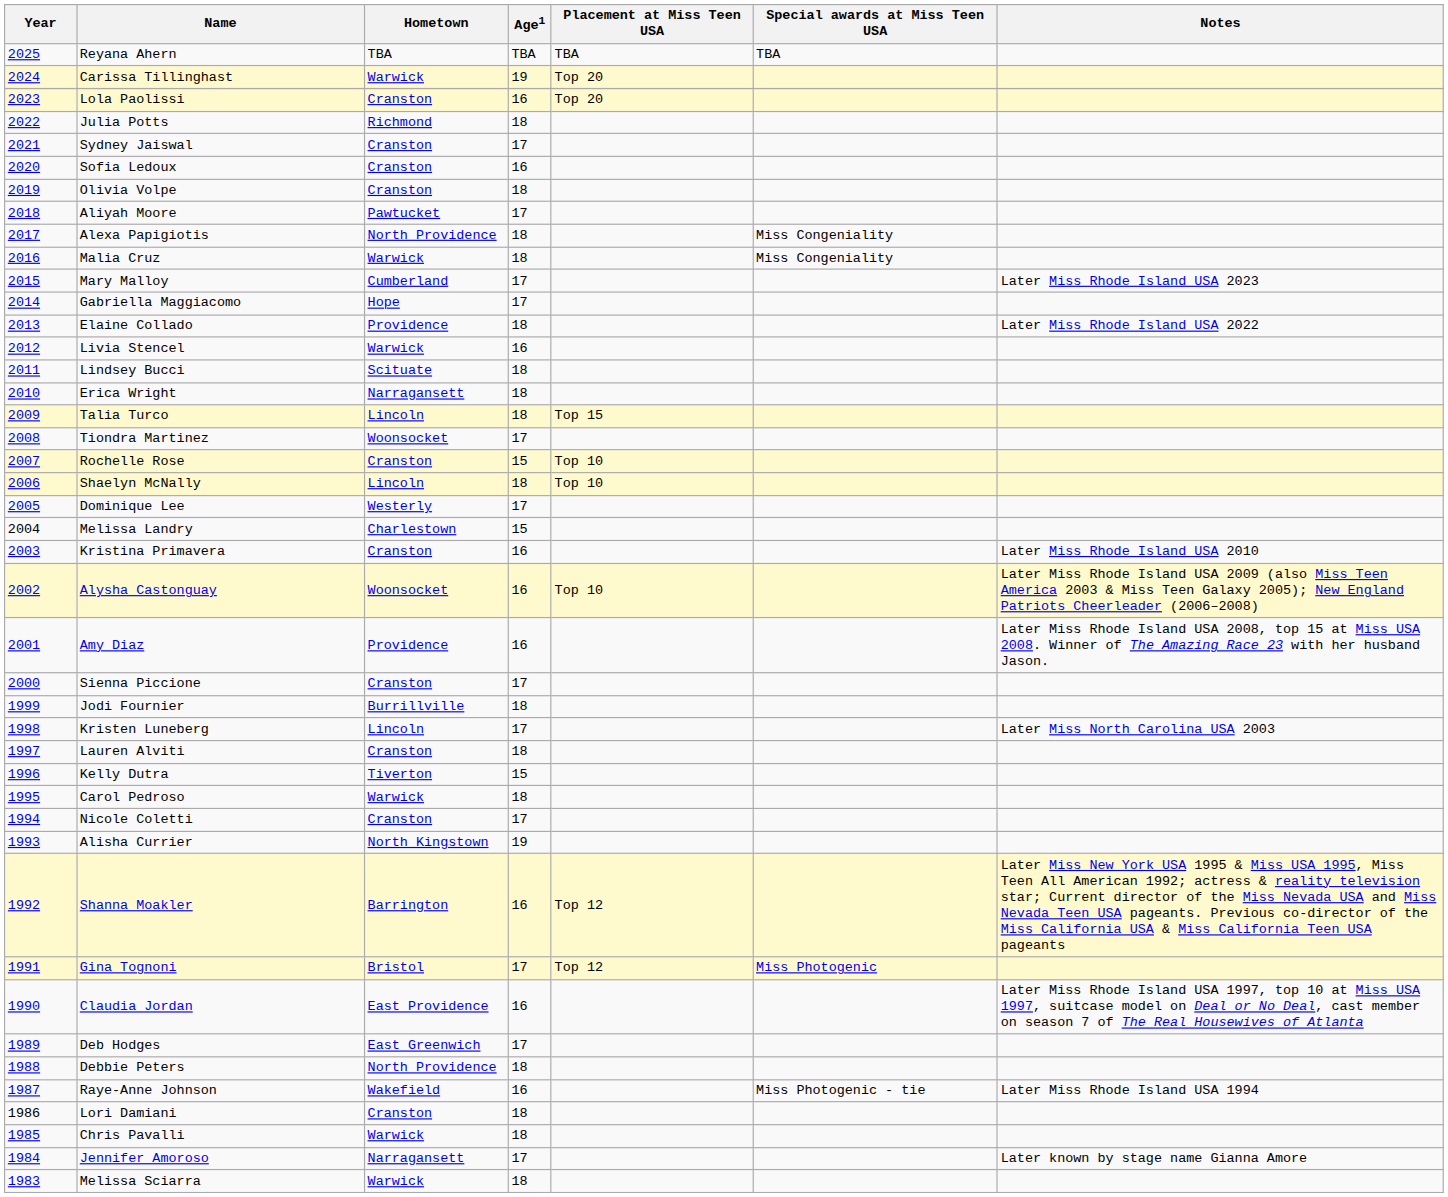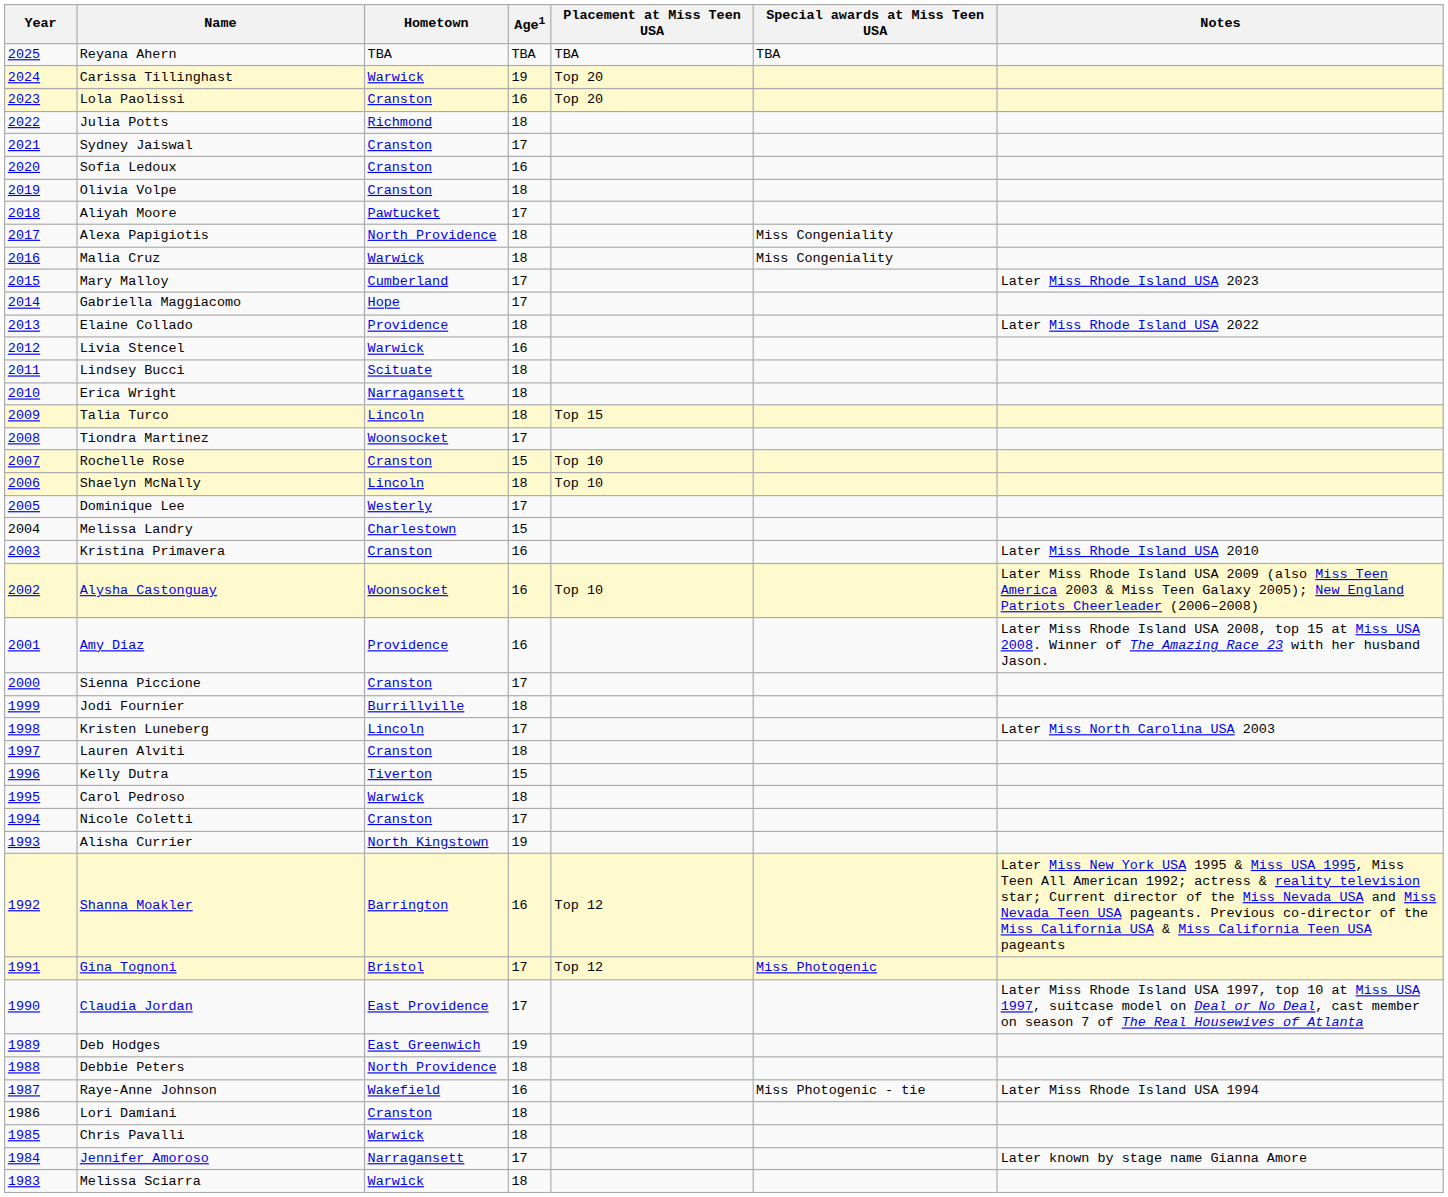Claudia Jordan | Age1: 16 -> 17
Deb Hodges | Age1: 17 -> 19
